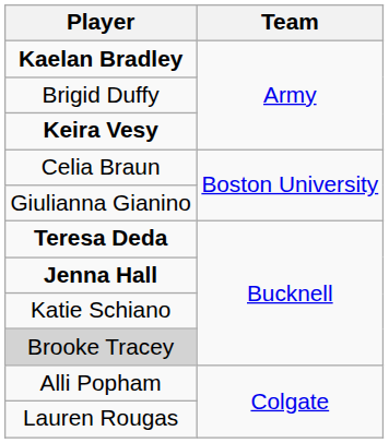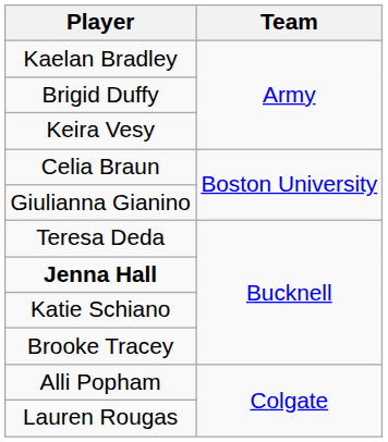Kaelan Bradley | Player: bold -> normal
Keira Vesy | Player: bold -> normal
Teresa Deda | Player: bold -> normal
Brooke Tracey | Player: lightgrey background -> no background
